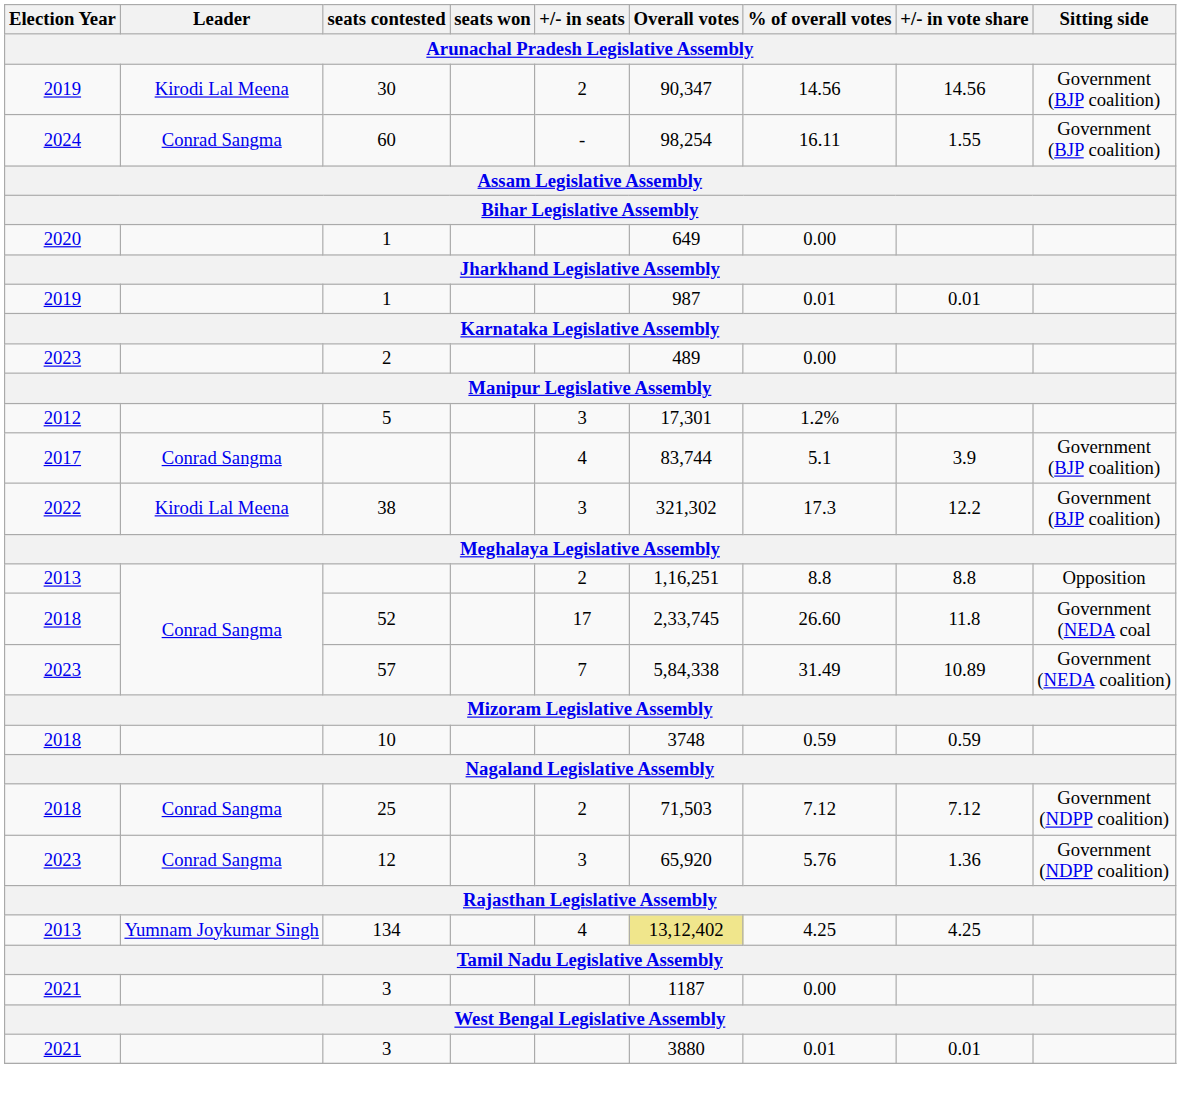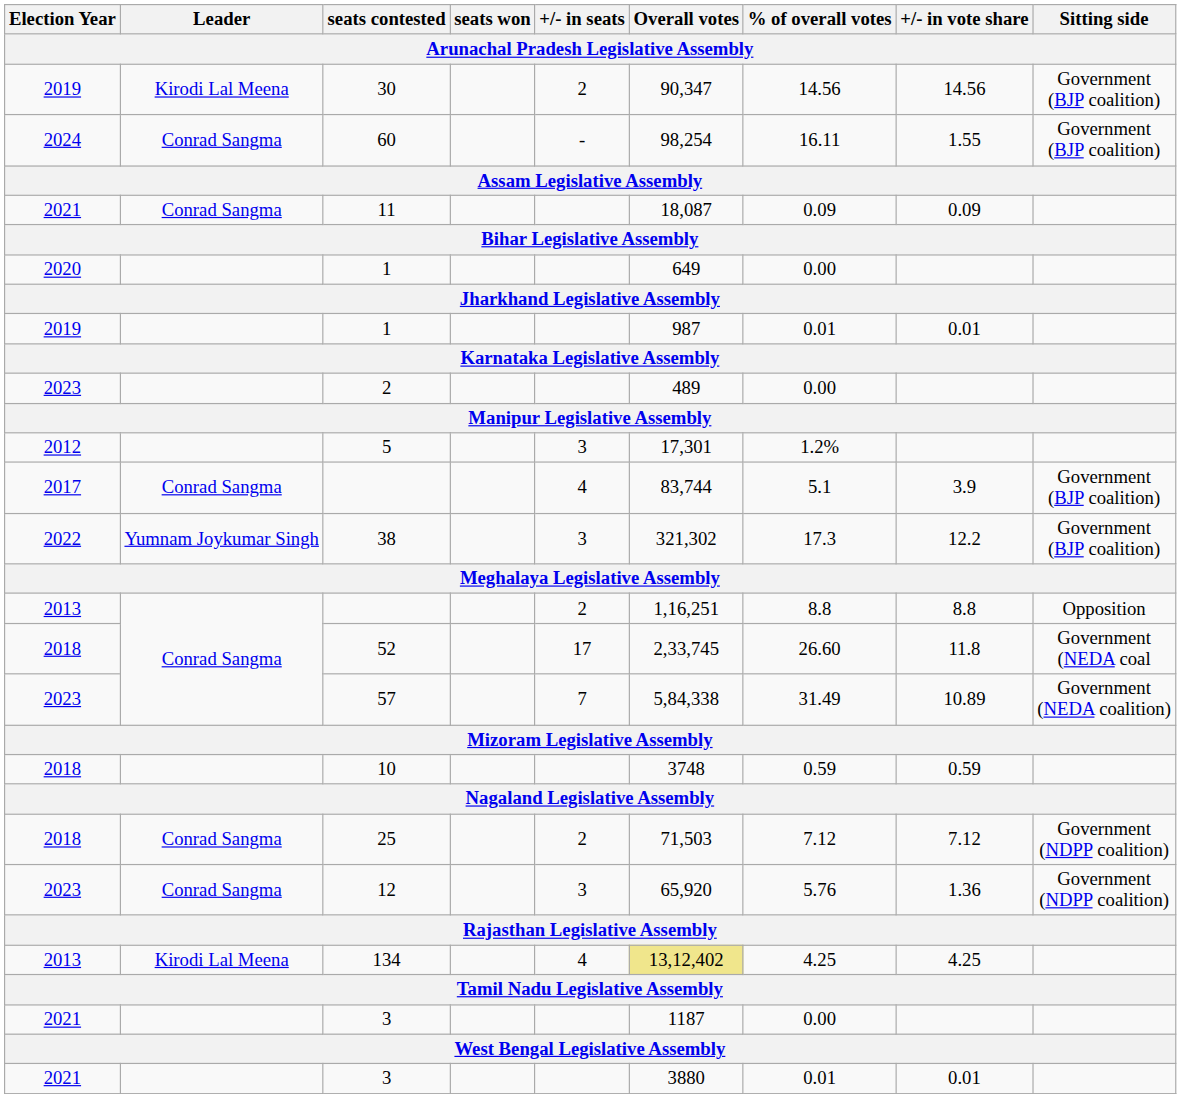+ row: 2021 | Conrad Sangma | 11 | 18,087 | 0.09 | 0.09
38 | Leader: Kirodi Lal Meena -> Yumnam Joykumar Singh
134 | Leader: Yumnam Joykumar Singh -> Kirodi Lal Meena
